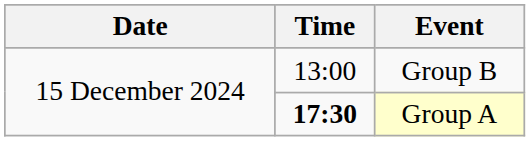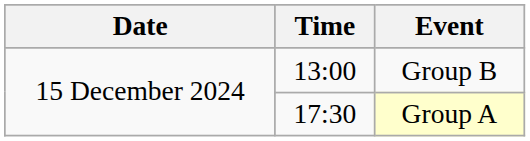Group A | Time: bold -> normal
